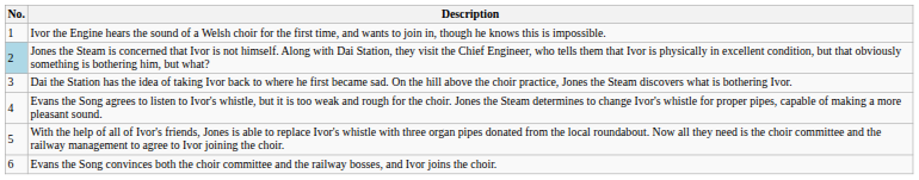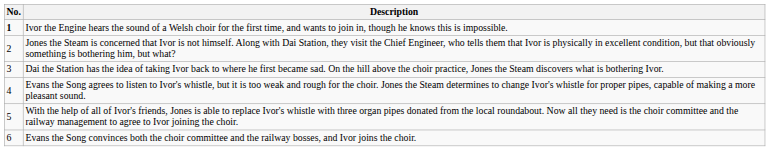row 2 | No.: normal -> bold
row 3 | No.: lightblue background -> no background
